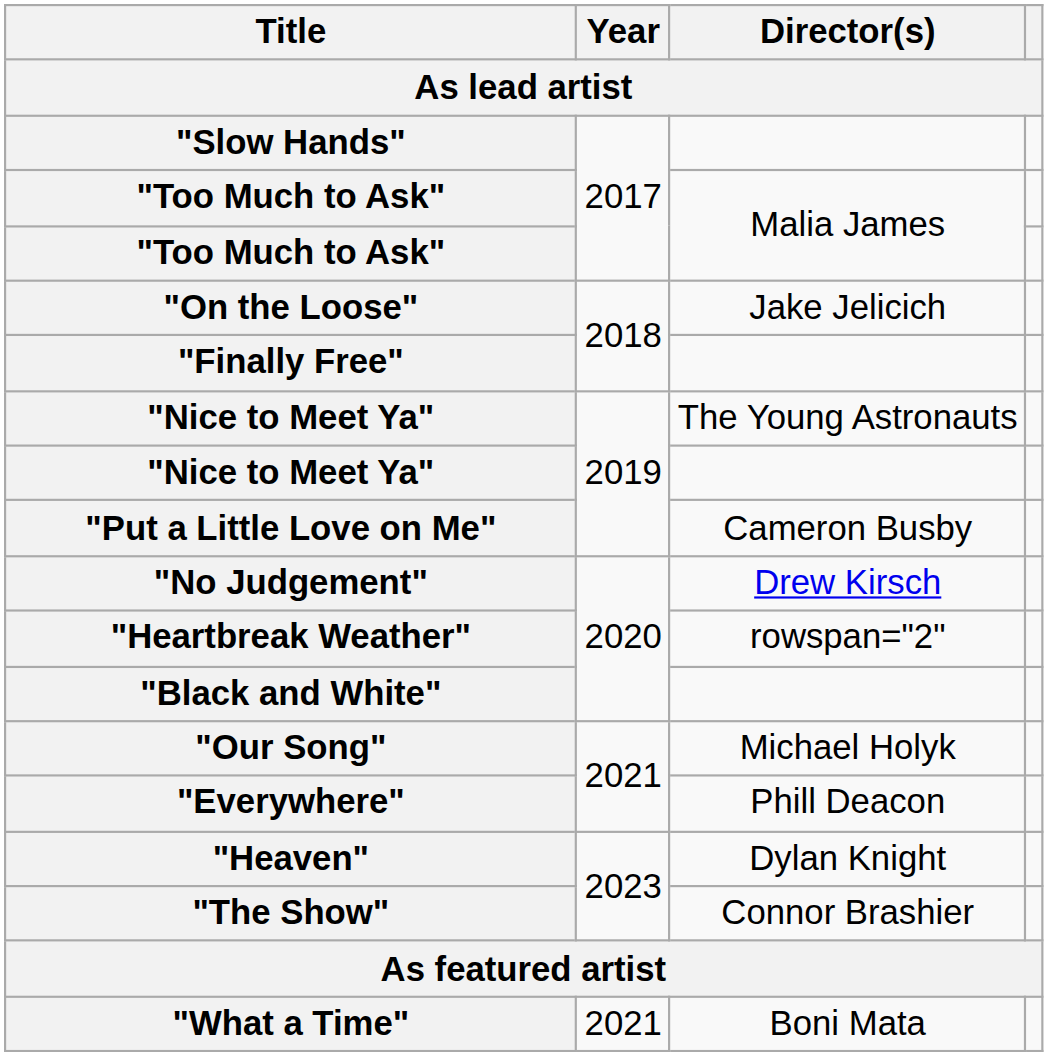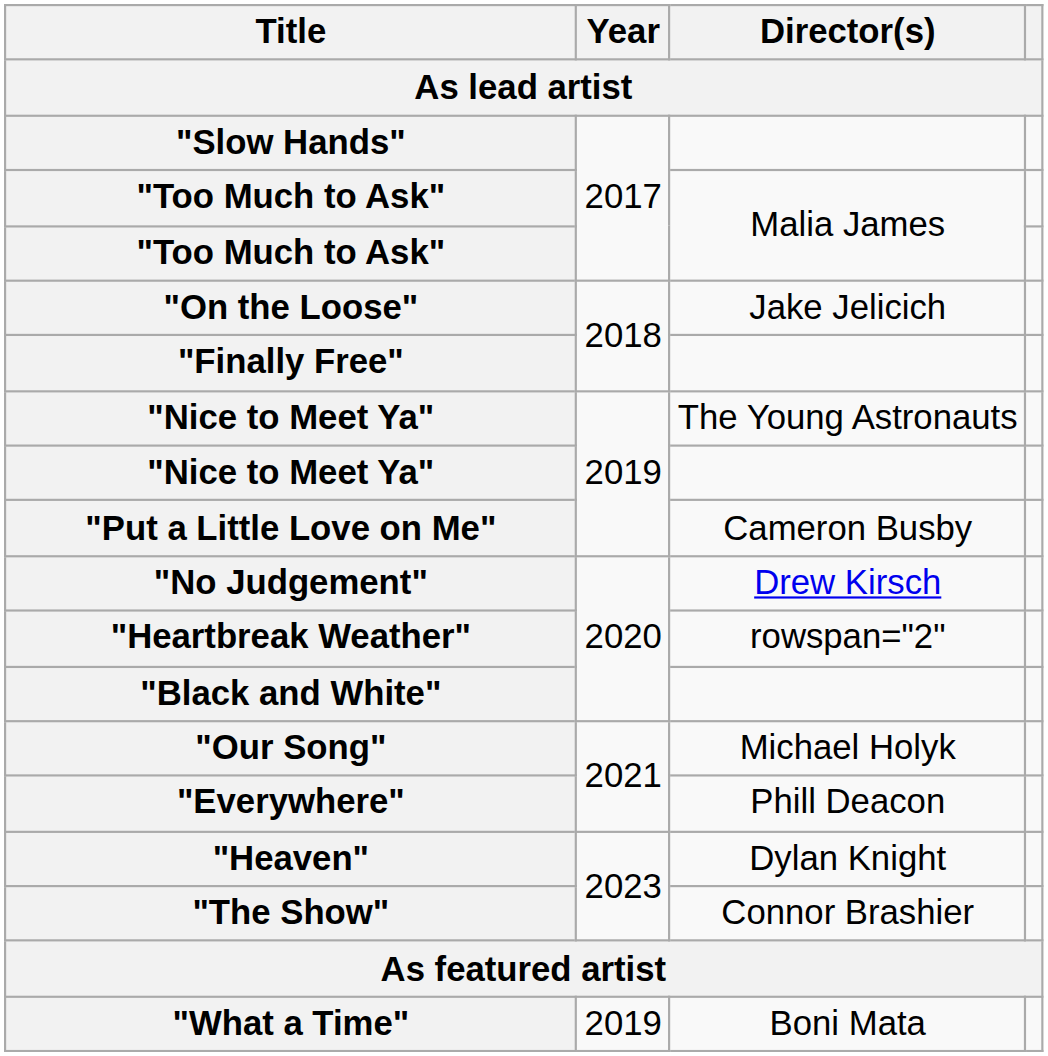"What a Time" | Year: 2021 -> 2019
